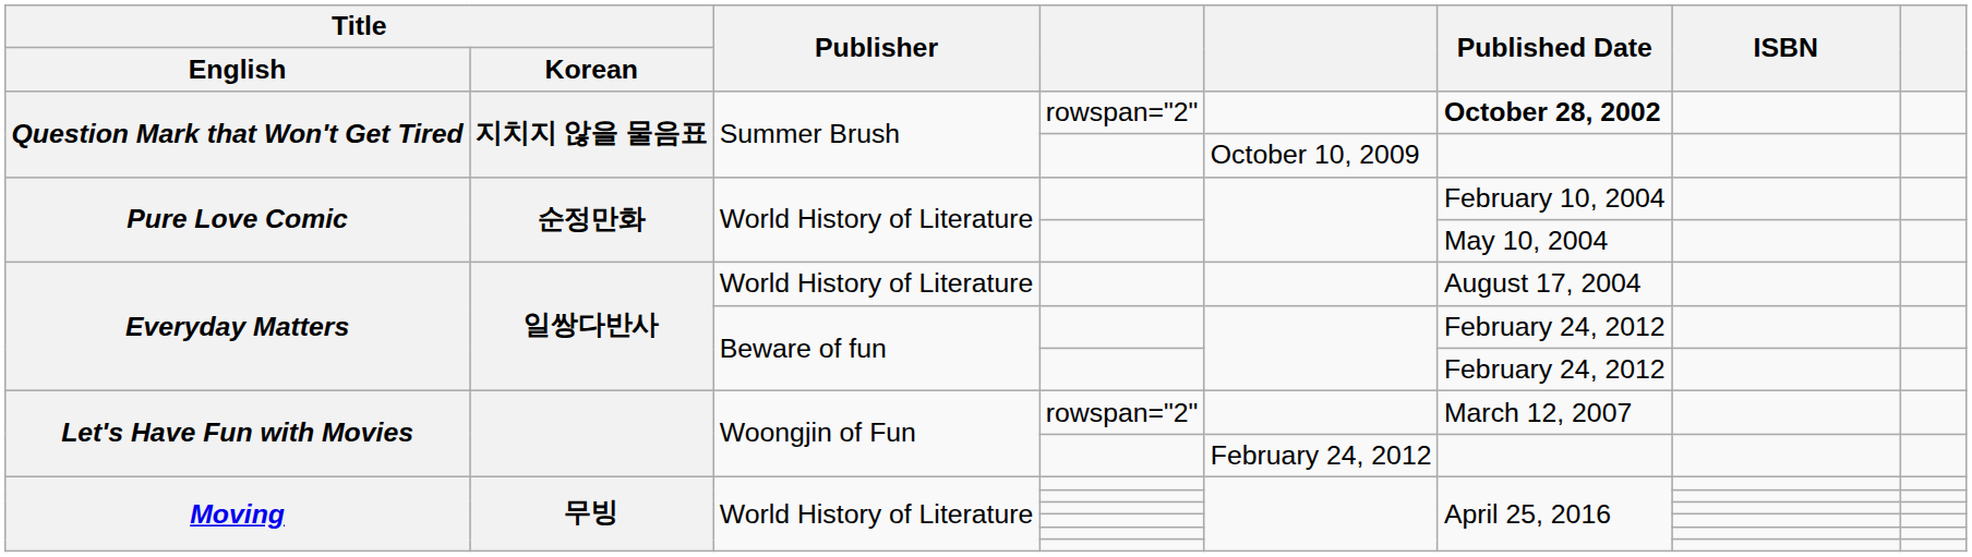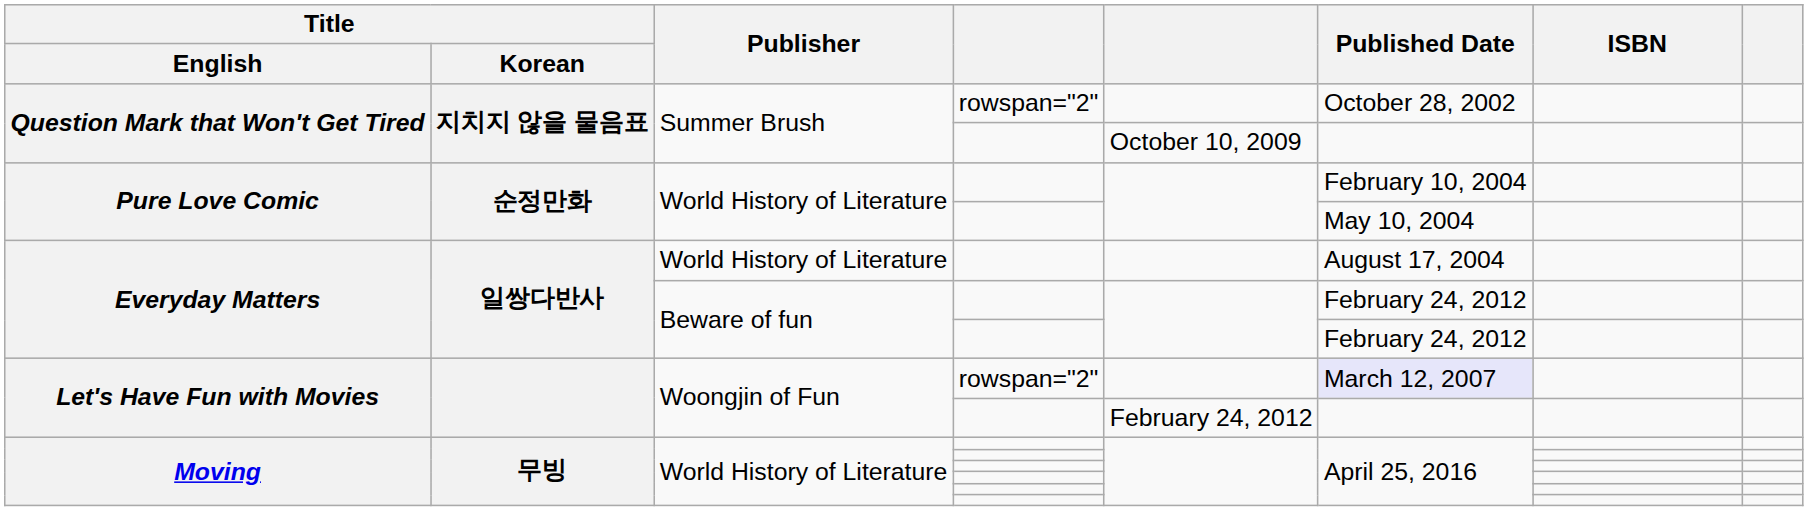Question Mark that Won't Get Tired / rowspan="2" | Published Date: bold -> normal
Let's Have Fun with Movies / rowspan="2" | Published Date: no background -> lavender background
